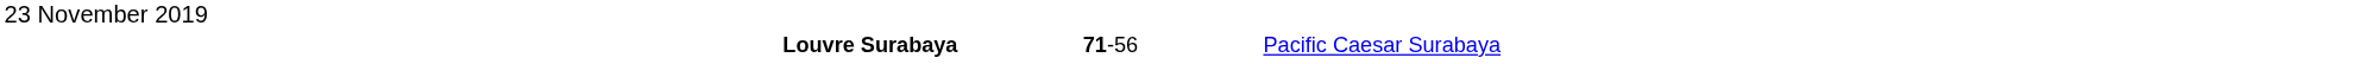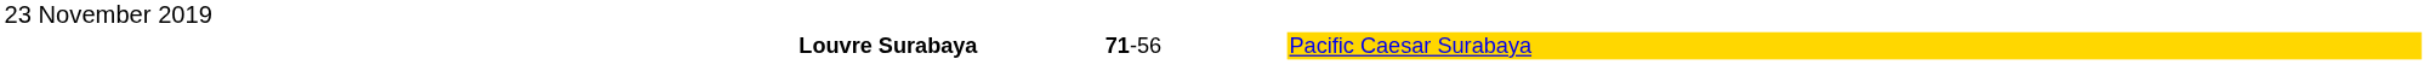Louvre Surabaya | column 3: no background -> gold background
